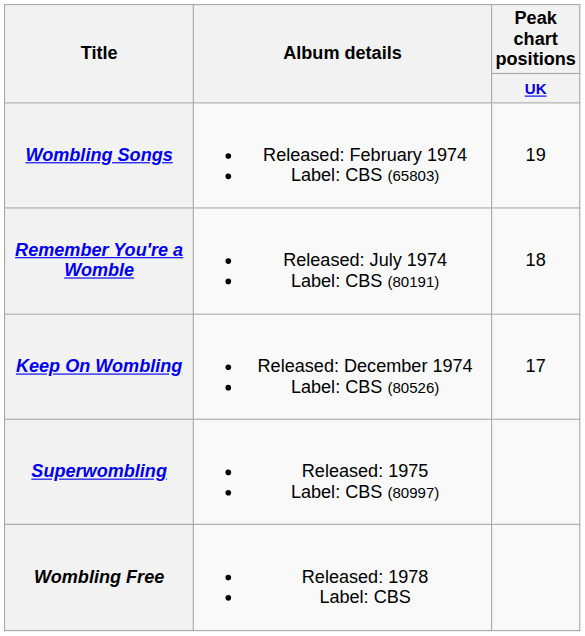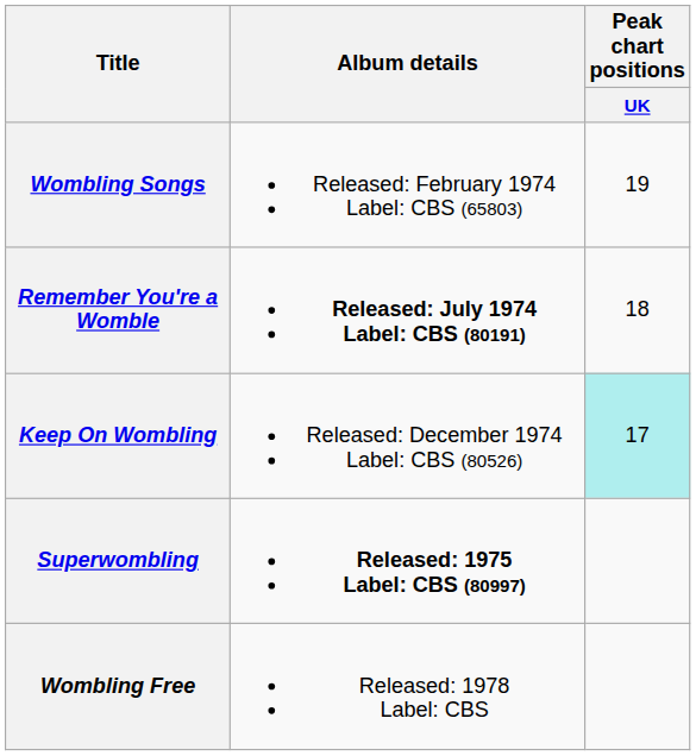Remember You're a Womble | Album details: normal -> bold
Keep On Wombling | Peak chart positions / UK: no background -> paleturquoise background
Superwombling | Album details: normal -> bold
